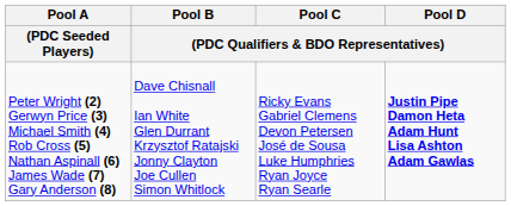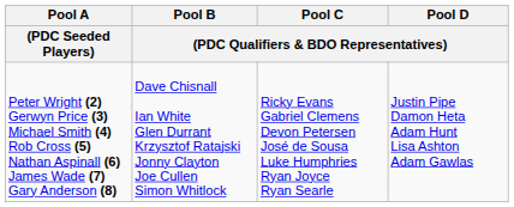row 3 | Pool D / (PDC Qualifiers & BDO Representatives): bold -> normal
